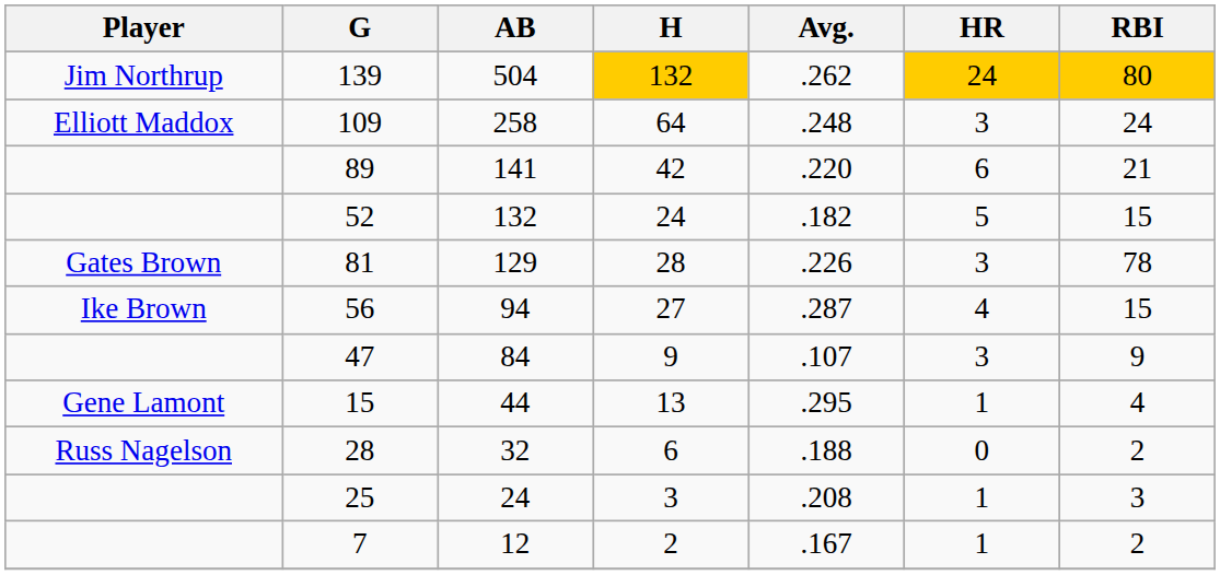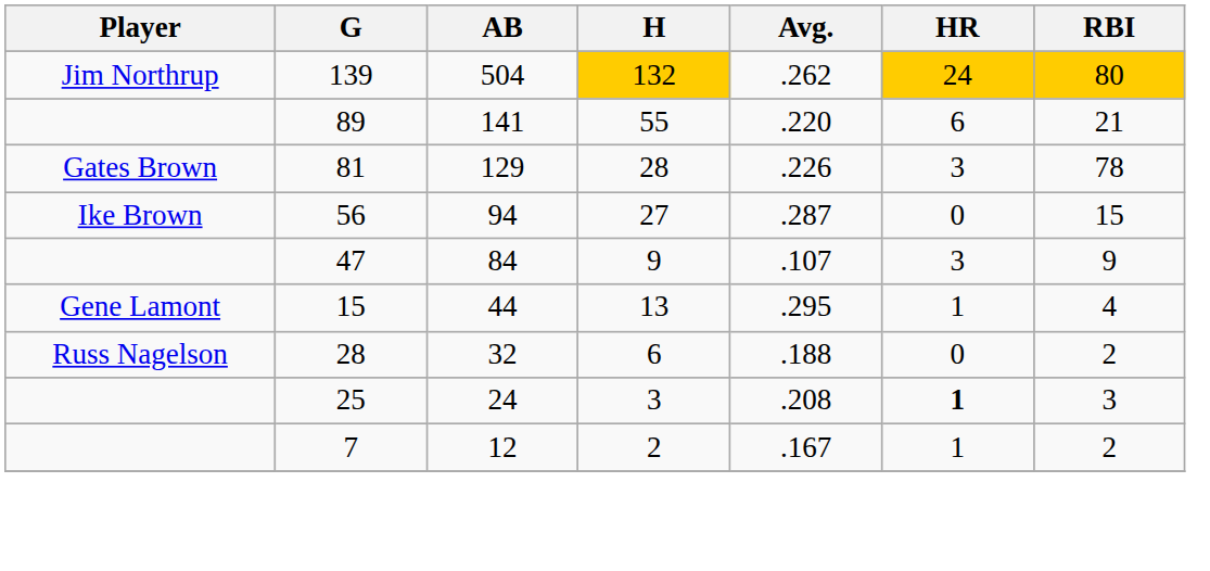- row: Elliott Maddox | 109 | 258 | 64 | .248 | 3 | 24
89 | H: 42 -> 55
- row: 52 | 132 | 24 | .182 | 5 | 15
56 | HR: 4 -> 0
25 | HR: normal -> bold
